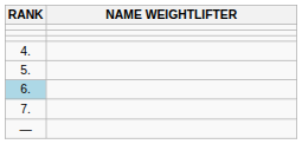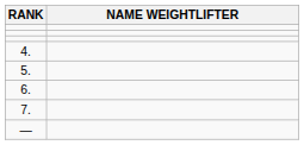row 7 | RANK: lightblue background -> no background
